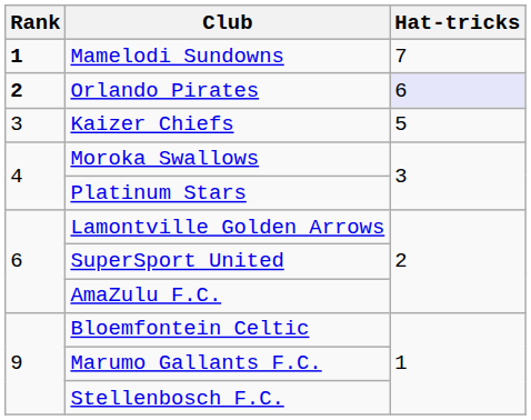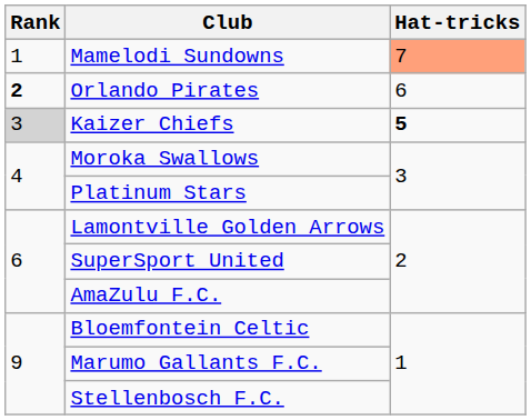Mamelodi Sundowns | Rank: bold -> normal
Mamelodi Sundowns | Hat-tricks: no background -> lightsalmon background
Orlando Pirates | Hat-tricks: lavender background -> no background
Kaizer Chiefs | Rank: no background -> lightgrey background
Kaizer Chiefs | Hat-tricks: normal -> bold
